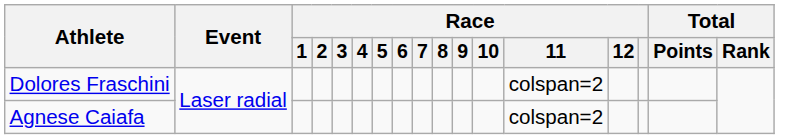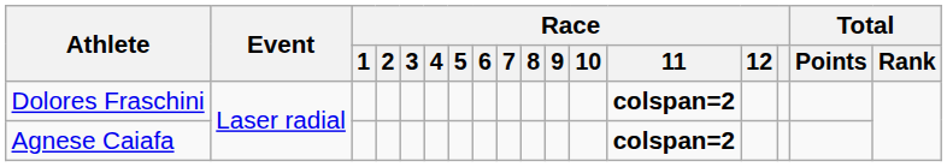Dolores Fraschini | Race / 11: normal -> bold
Agnese Caiafa | Race / 11: normal -> bold
